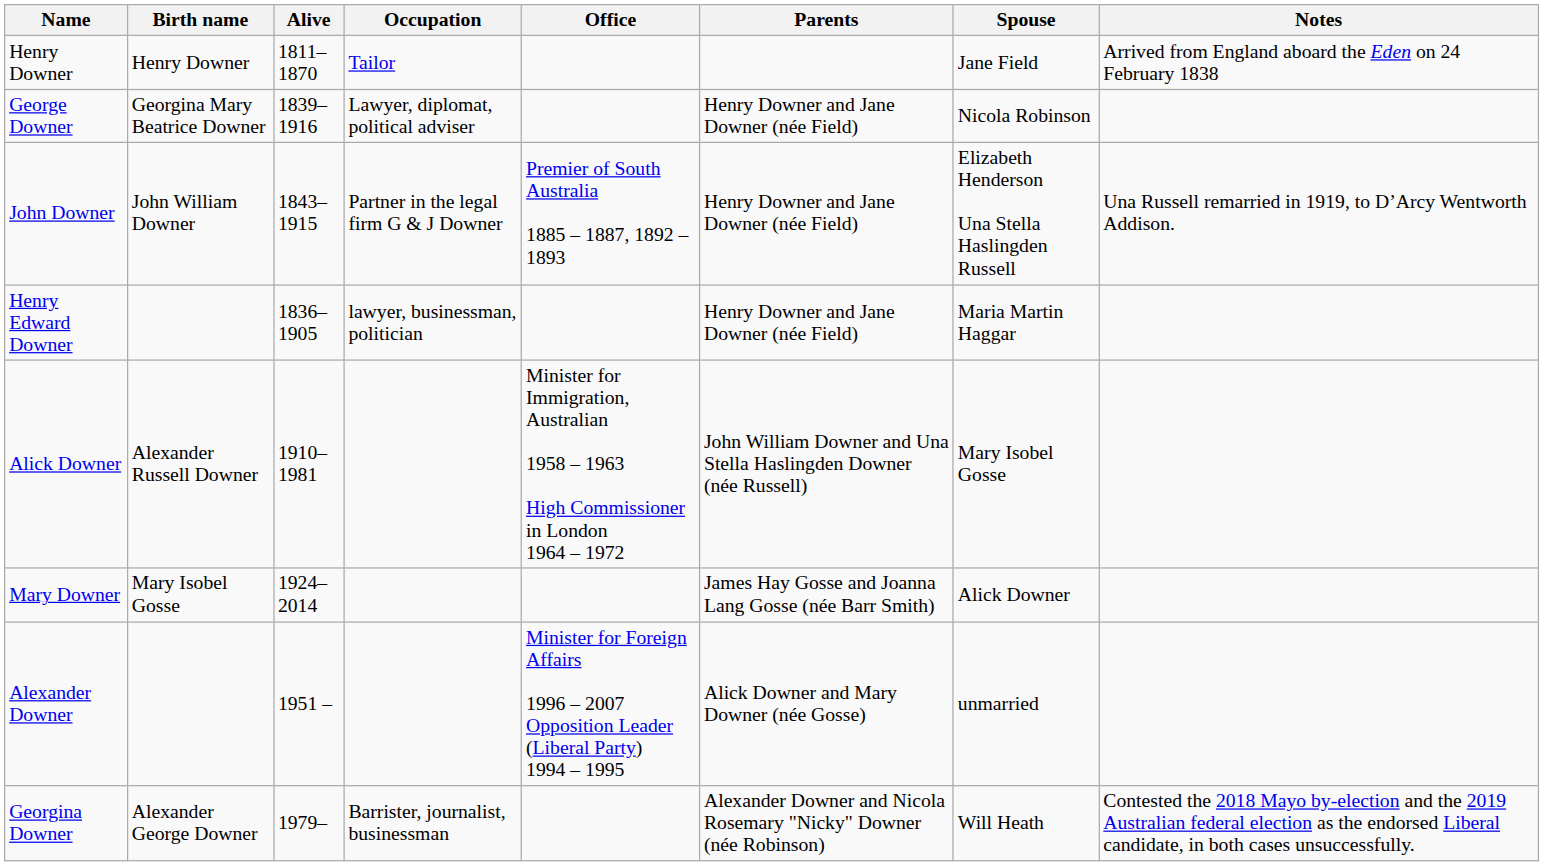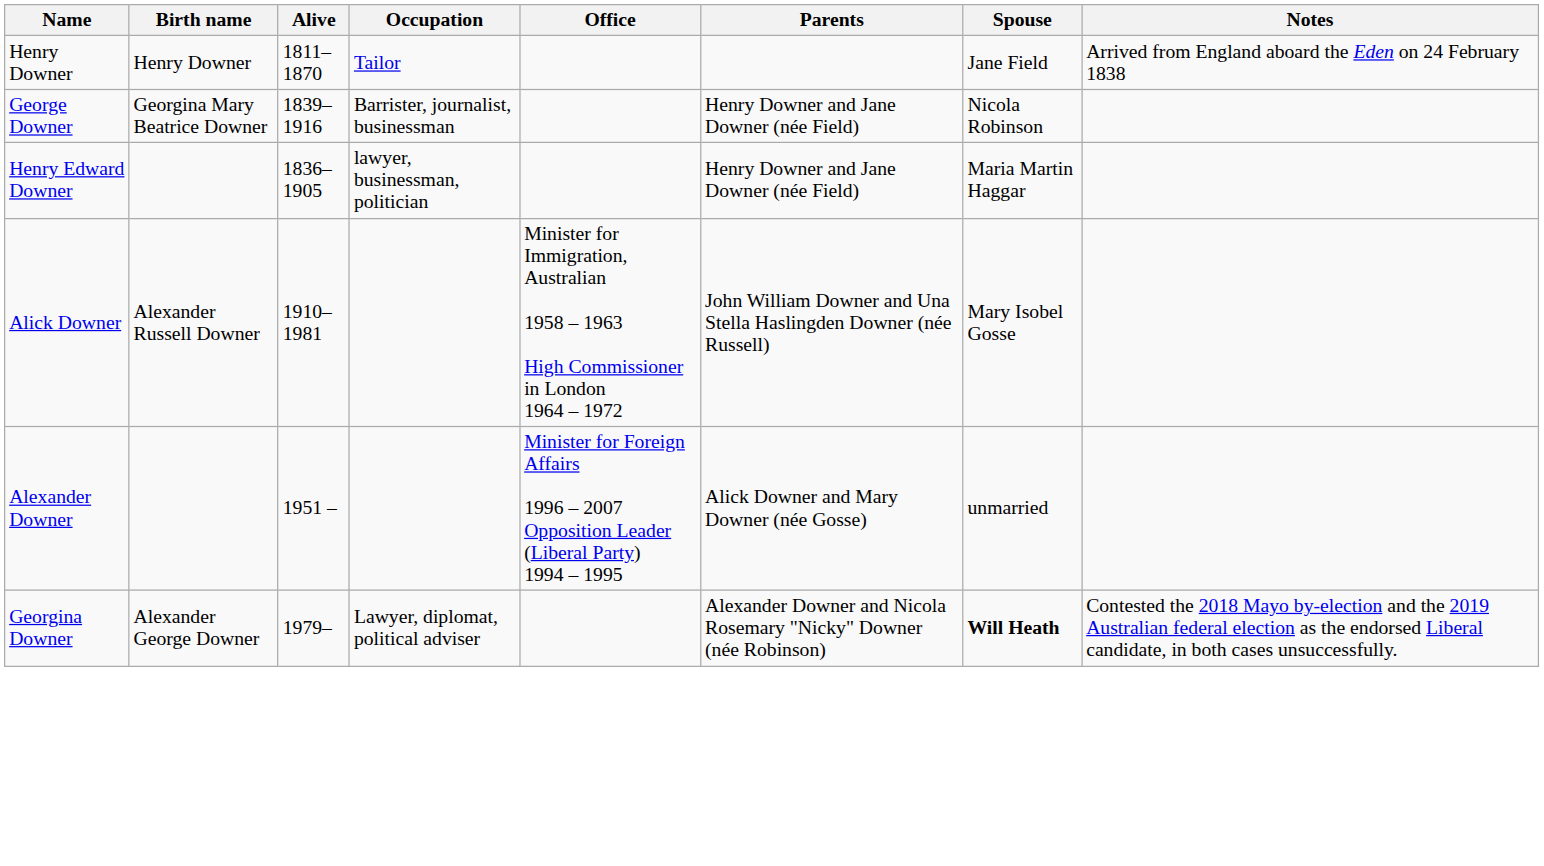George Downer | Occupation: Lawyer, diplomat, political adviser -> Barrister, journalist, businessman
- row: John Downer | John William Downer | 1843–1915 | Partner in the legal firm G & J Downer | Premier of South Australia 1885 – 1887, 1892 – 1893 | Henry Downer and Jane Downer (née Field) | Elizabeth Henderson Una Stella Haslingden Russell | Una Russell remarried in 1919, to D’Arcy Wentworth Addison.
- row: Mary Downer | Mary Isobel Gosse | 1924–2014 | James Hay Gosse and Joanna Lang Gosse (née Barr Smith) | Alick Downer
Georgina Downer | Occupation: Barrister, journalist, businessman -> Lawyer, diplomat, political adviser
Georgina Downer | Spouse: normal -> bold
